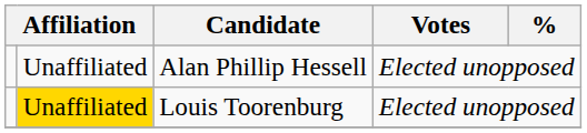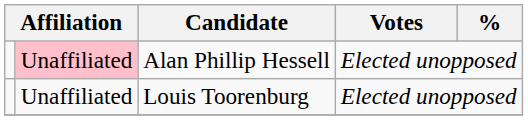Alan Phillip Hessell | column 2: no background -> pink background
Louis Toorenburg | column 2: gold background -> no background
